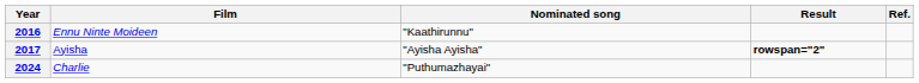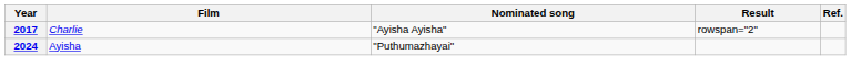- row: 2016 | Ennu Ninte Moideen | "Kaathirunnu"
2017 | Film: Ayisha -> Charlie
2017 | Result: bold -> normal
2024 | Film: Charlie -> Ayisha
